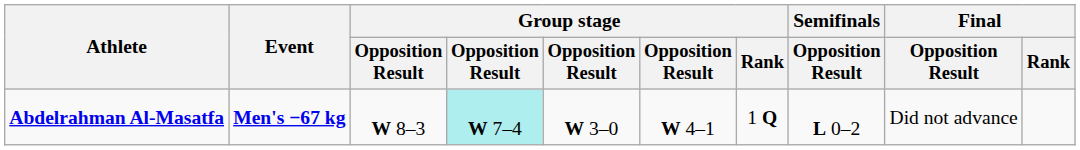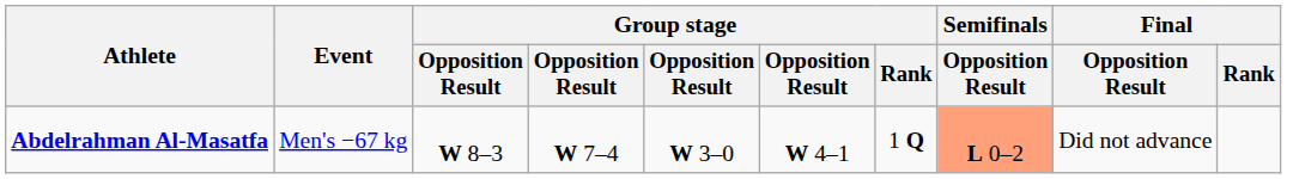Abdelrahman Al-Masatfa | Event: bold -> normal
Abdelrahman Al-Masatfa | column 4: paleturquoise background -> no background
Abdelrahman Al-Masatfa | Semifinals / Opposition Result: no background -> lightsalmon background
